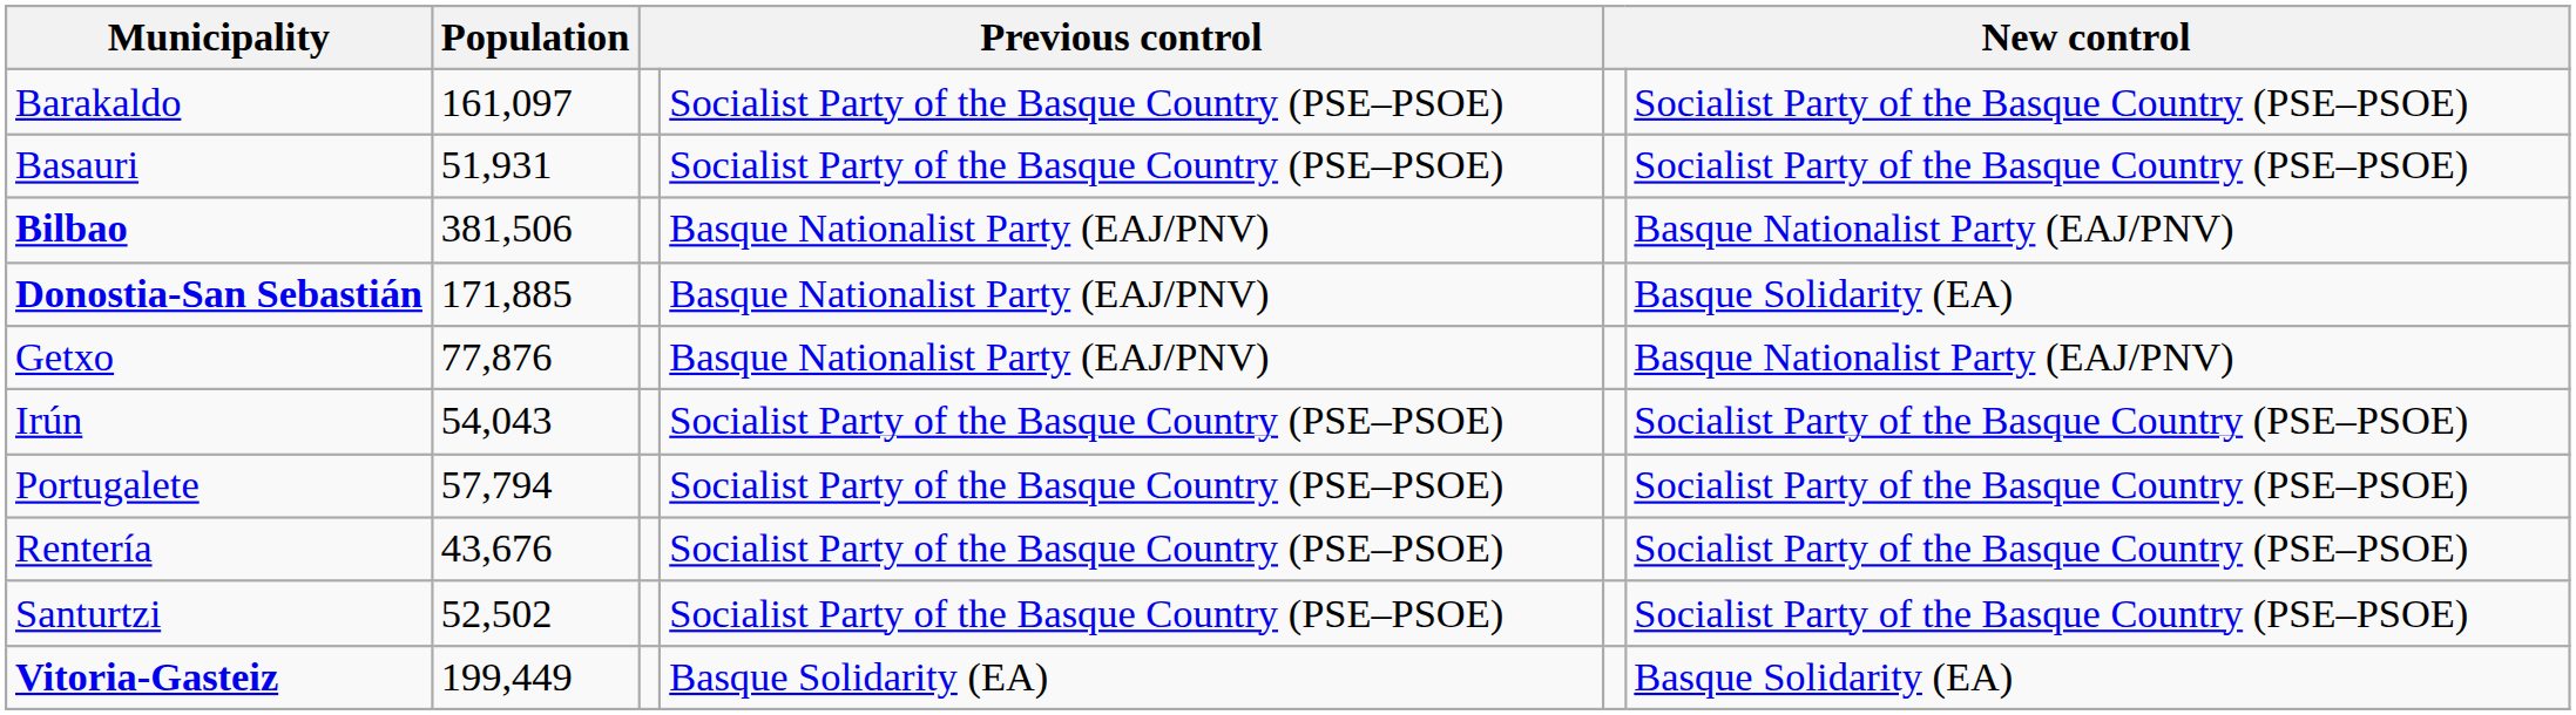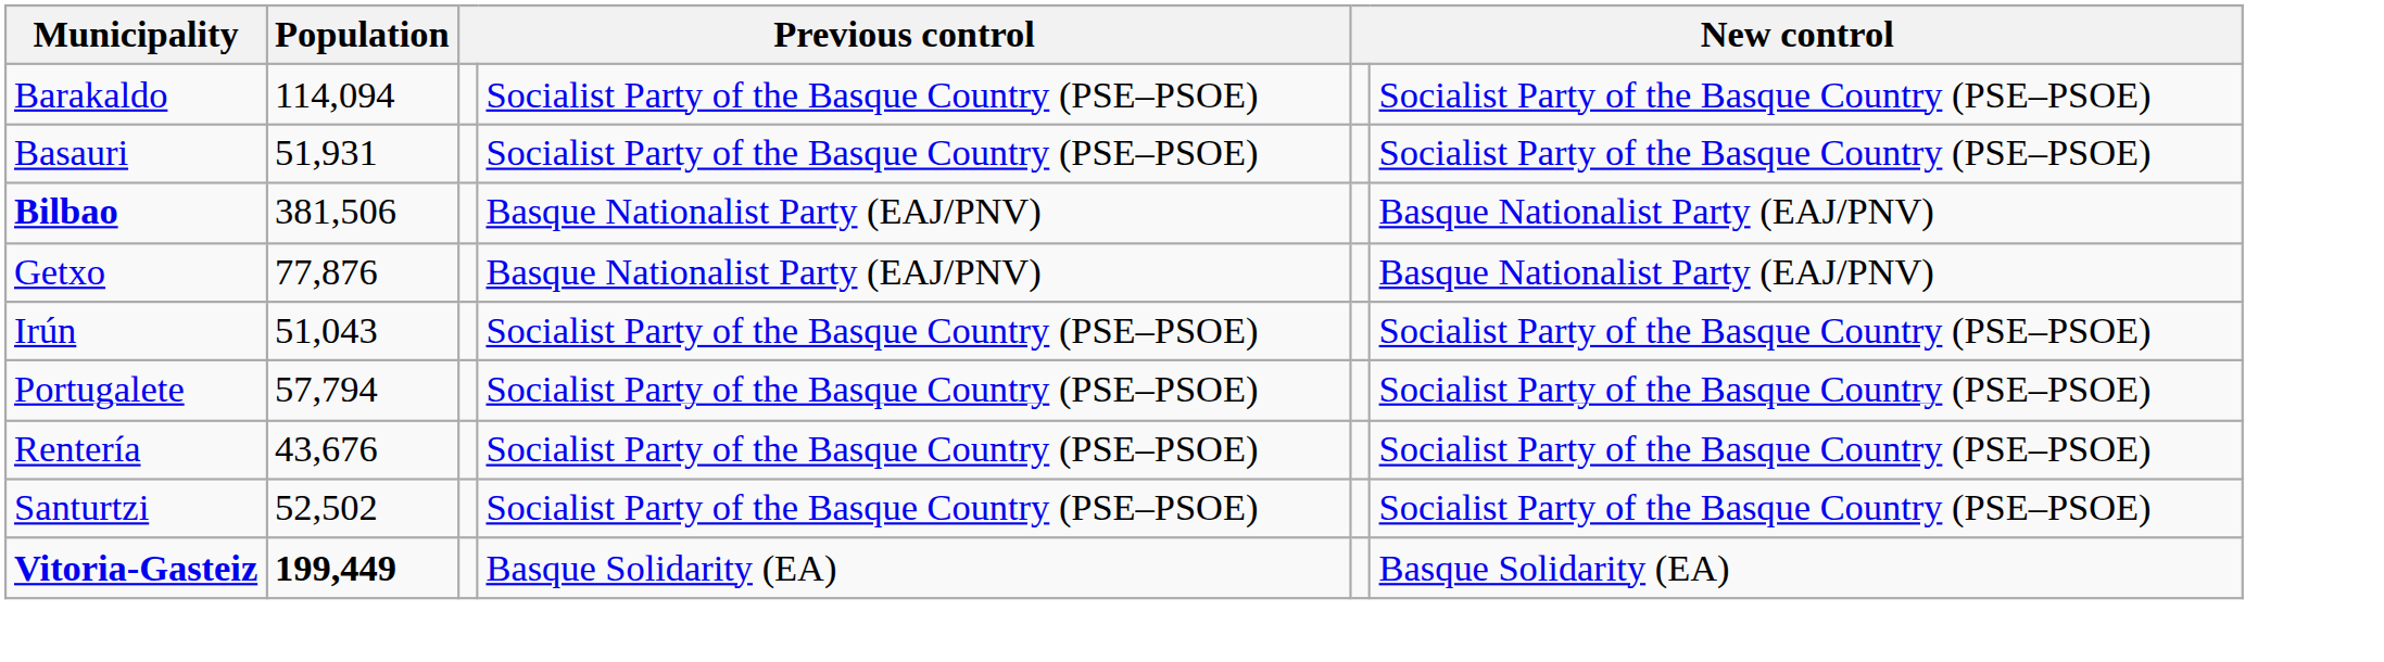Barakaldo | Population: 161,097 -> 114,094
- row: Donostia-San Sebastián | 171,885 | Basque Nationalist Party (EAJ/PNV) | Basque Solidarity (EA)
Irún | Population: 54,043 -> 51,043
Vitoria-Gasteiz | Population: normal -> bold
